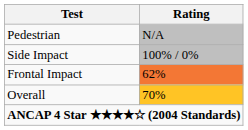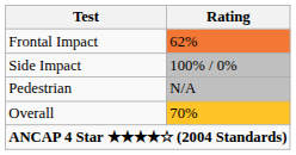rows swapped: Frontal Impact <-> Pedestrian
